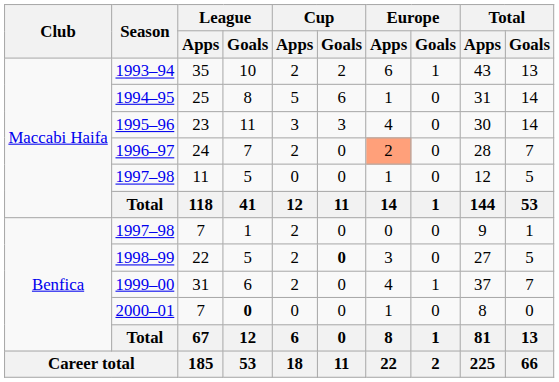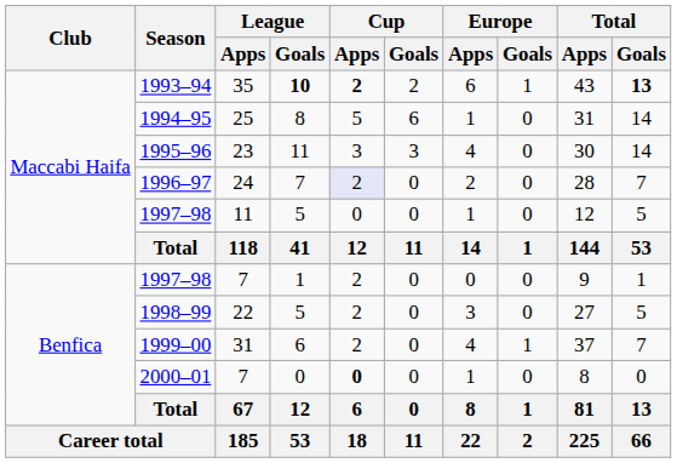1993–94 | League / Goals: normal -> bold
1993–94 | Cup / Apps: normal -> bold
1993–94 | Total / Goals: normal -> bold
1996–97 | Cup / Apps: no background -> lavender background
1996–97 | Europe / Apps: lightsalmon background -> no background
1998–99 | Cup / Goals: bold -> normal
2000–01 | League / Goals: bold -> normal
2000–01 | Cup / Apps: normal -> bold
